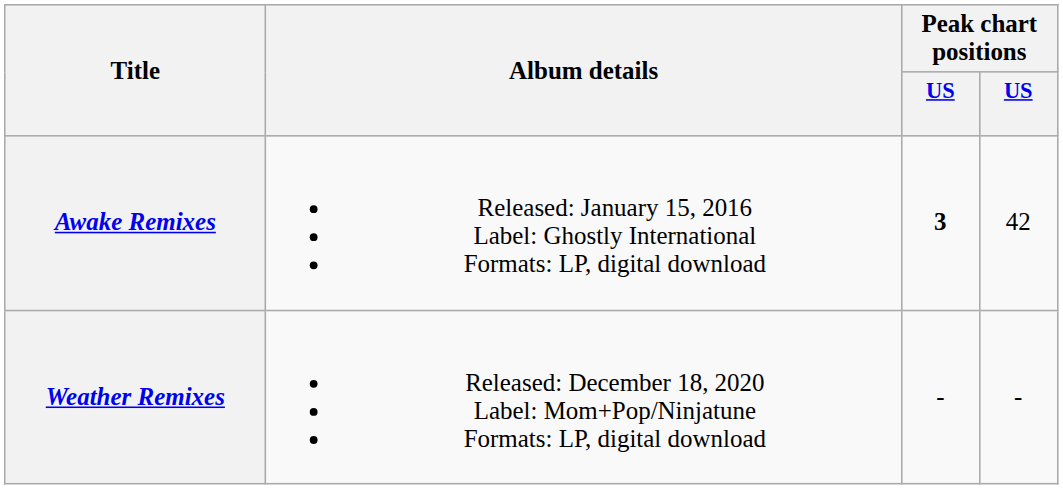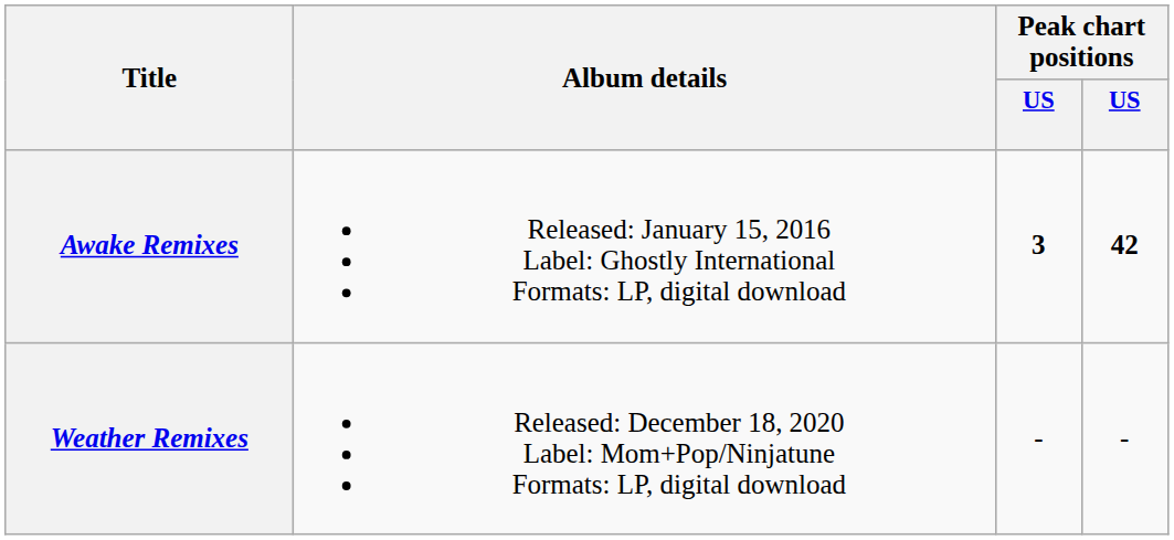Awake Remixes | column 4: normal -> bold
